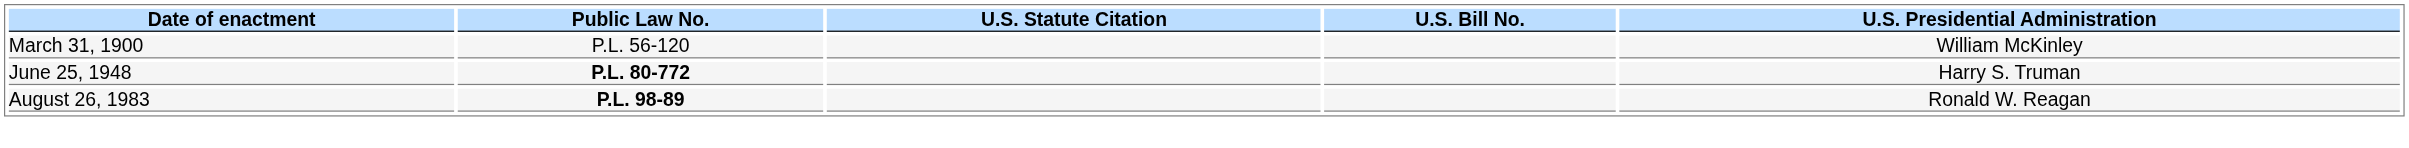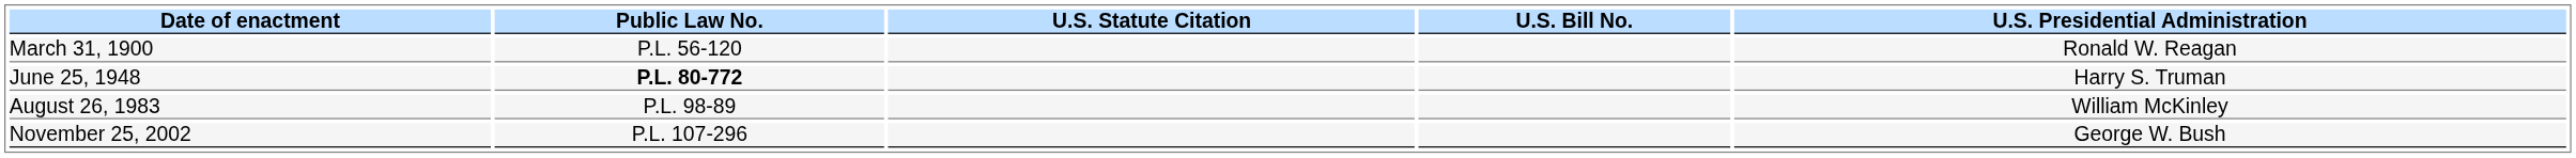March 31, 1900 | U.S. Presidential Administration: William McKinley -> Ronald W. Reagan
August 26, 1983 | Public Law No.: bold -> normal
August 26, 1983 | U.S. Presidential Administration: Ronald W. Reagan -> William McKinley
+ row: November 25, 2002 | P.L. 107-296 | George W. Bush
